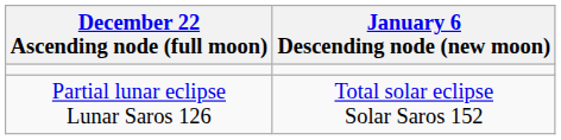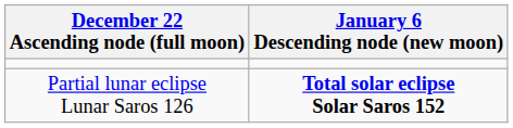row 3 | January 6 Descending node (new moon): normal -> bold
